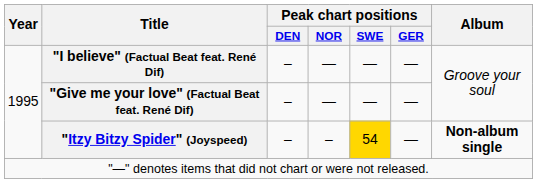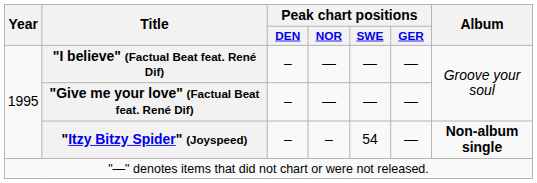"Itzy Bitzy Spider" (Joyspeed) | Peak chart positions / SWE: gold background -> no background
